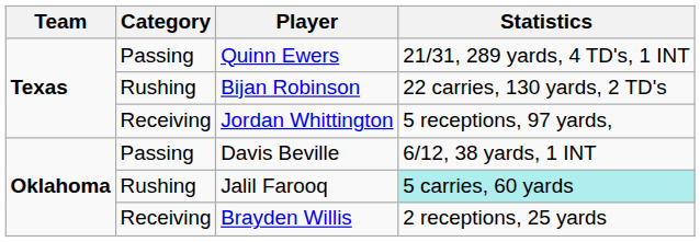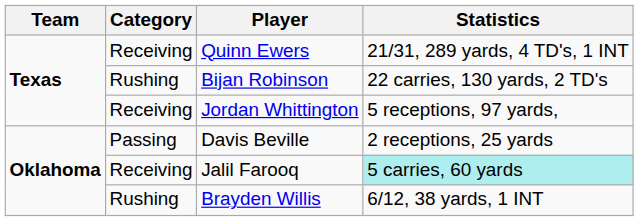Quinn Ewers | Category: Passing -> Receiving
Davis Beville | Statistics: 6/12, 38 yards, 1 INT -> 2 receptions, 25 yards
Jalil Farooq | Category: Rushing -> Receiving
Brayden Willis | Category: Receiving -> Rushing
Brayden Willis | Statistics: 2 receptions, 25 yards -> 6/12, 38 yards, 1 INT
